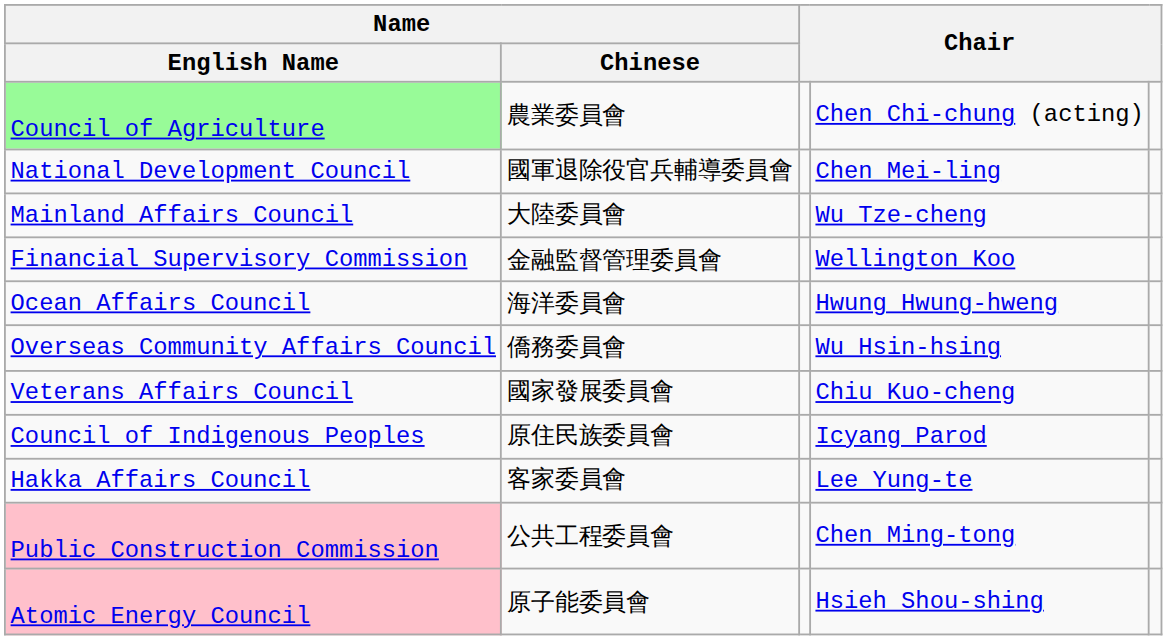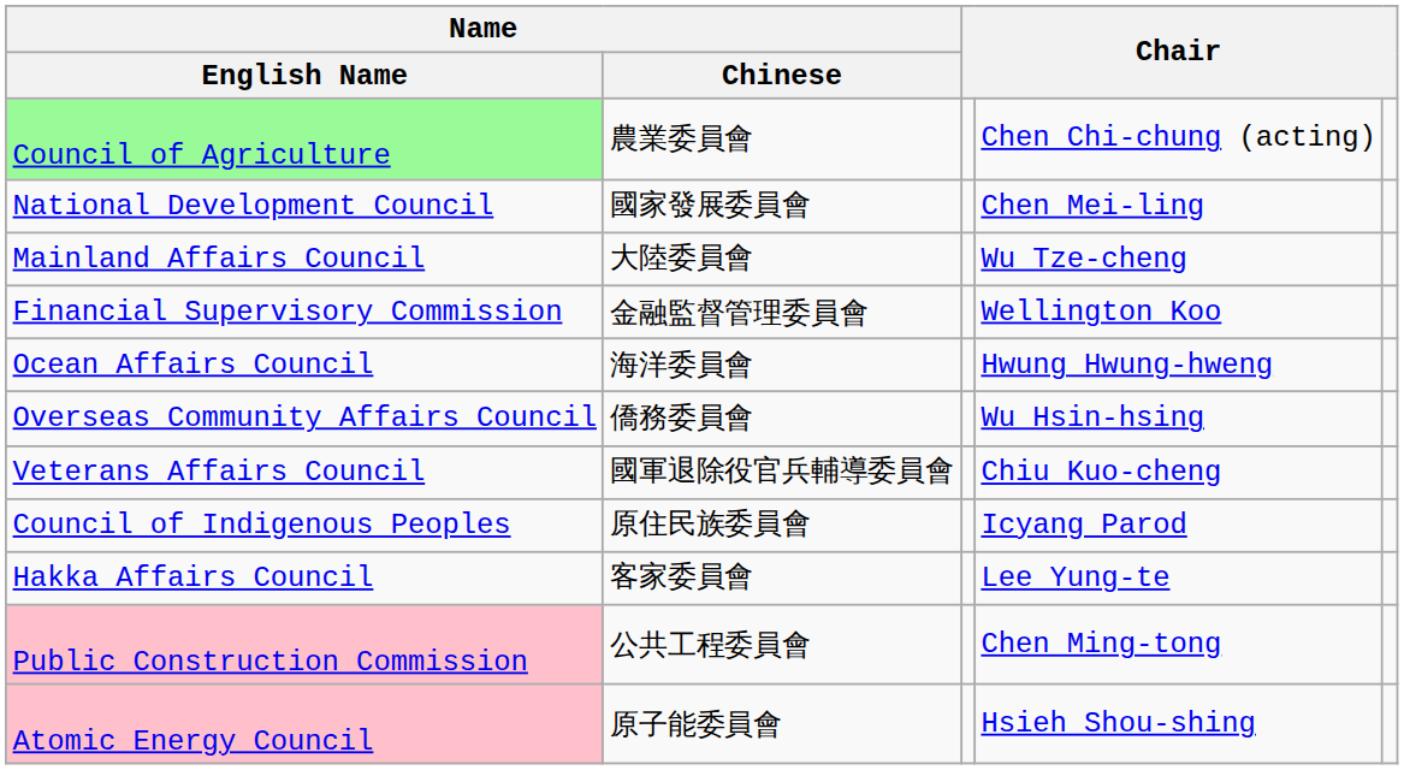National Development Council | Name / Chinese: 國軍退除役官兵輔導委員會 -> 國家發展委員會
Veterans Affairs Council | Name / Chinese: 國家發展委員會 -> 國軍退除役官兵輔導委員會
